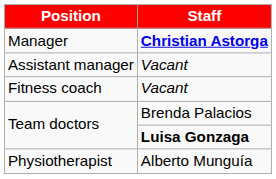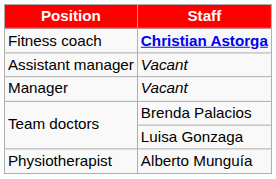row 2 | Position: Manager -> Fitness coach
row 4 | Position: Fitness coach -> Manager
row 6 | Staff: bold -> normal
